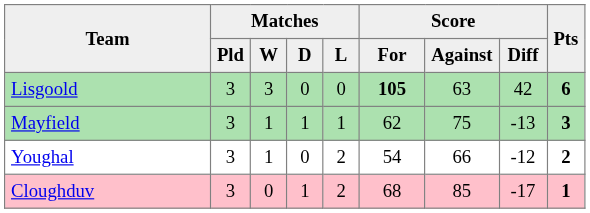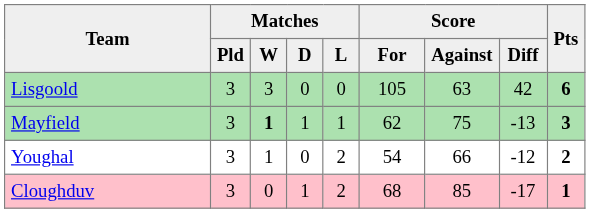Lisgoold | Score / For: bold -> normal
Mayfield | Matches / W: normal -> bold
